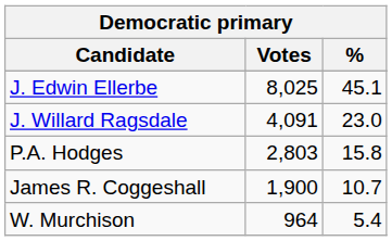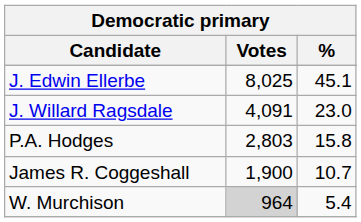W. Murchison | Votes: no background -> lightgrey background
